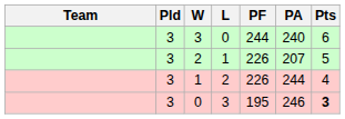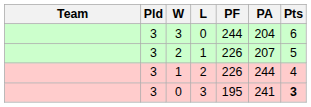row 2 | PA: 240 -> 204
row 5 | PA: 246 -> 241
